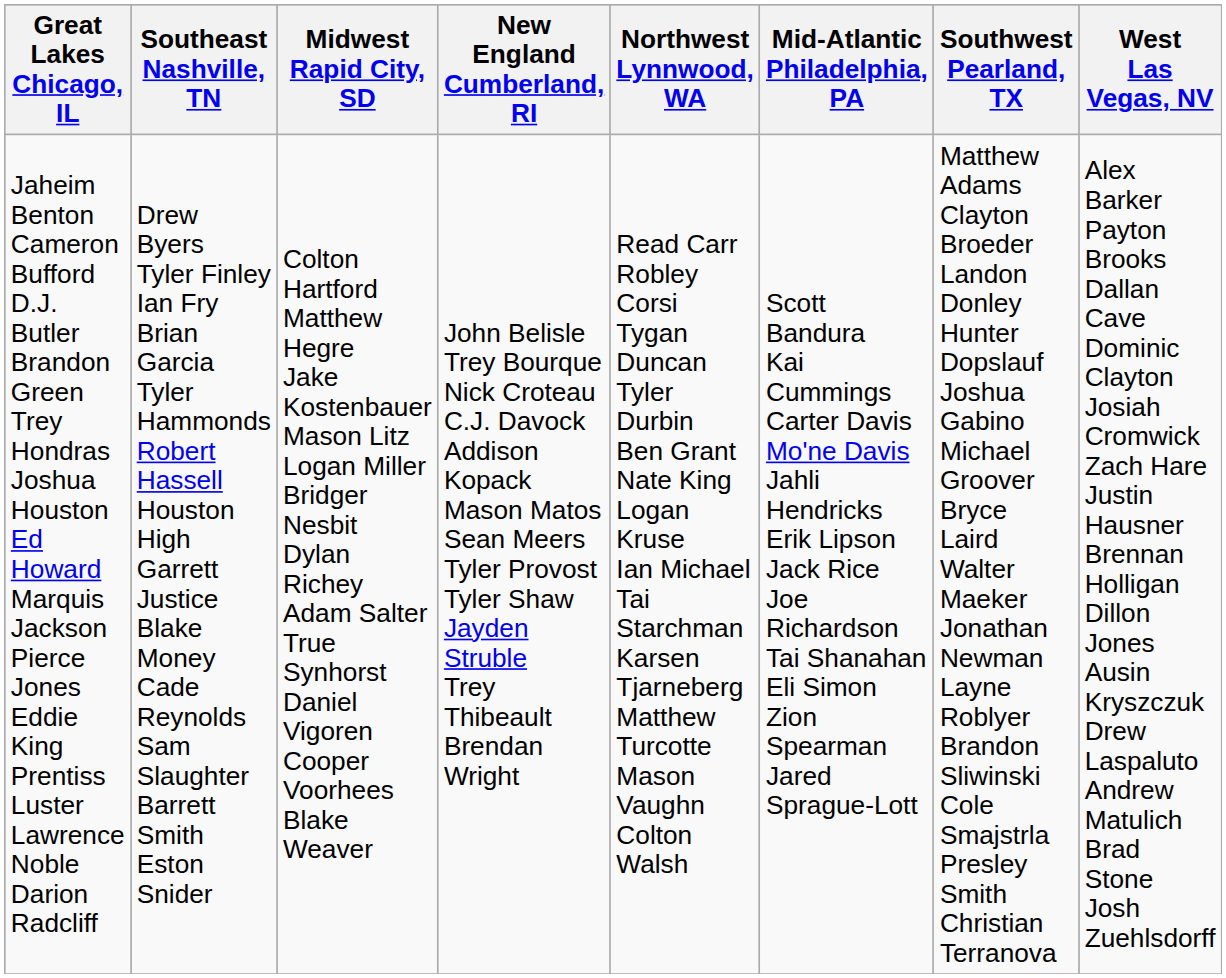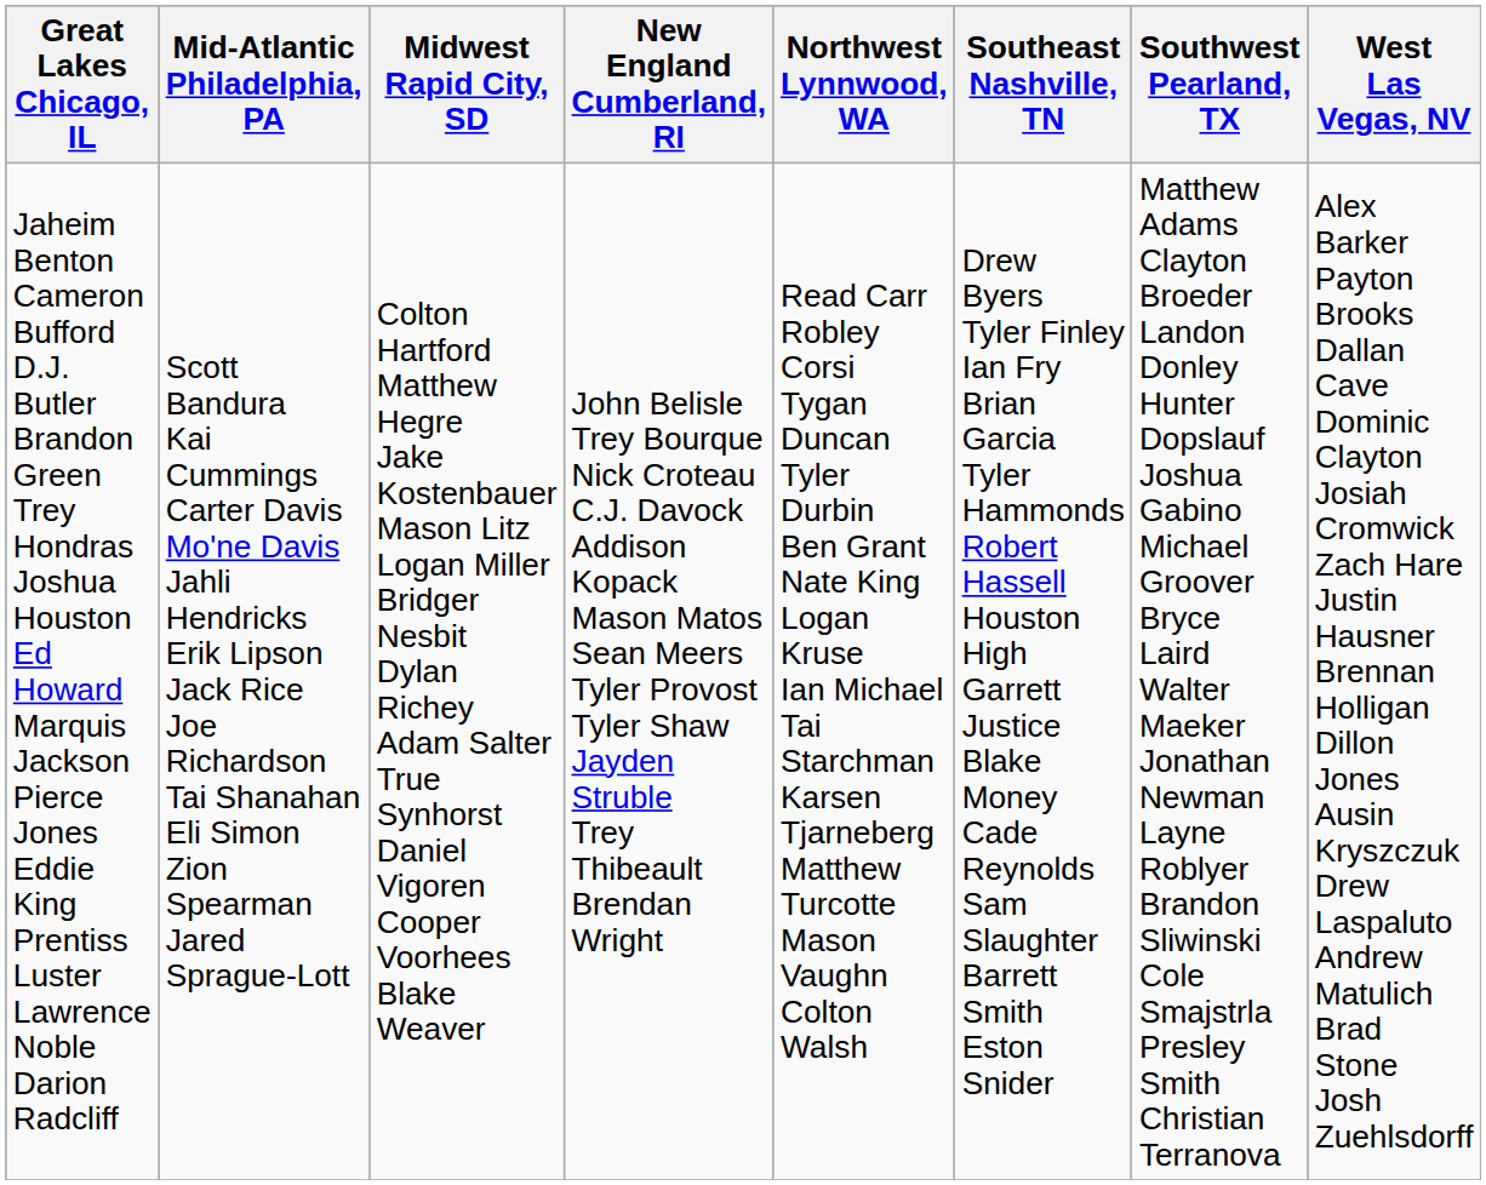columns swapped: Mid-Atlantic Philadelphia, PA <-> Southeast Nashville, TN
